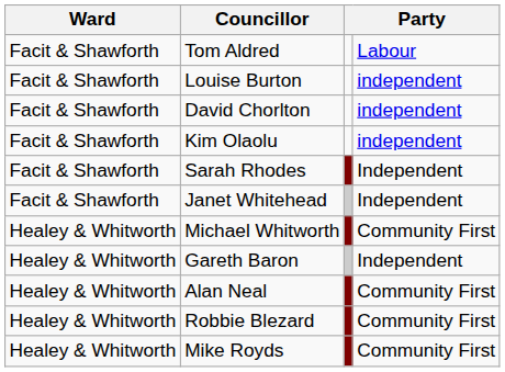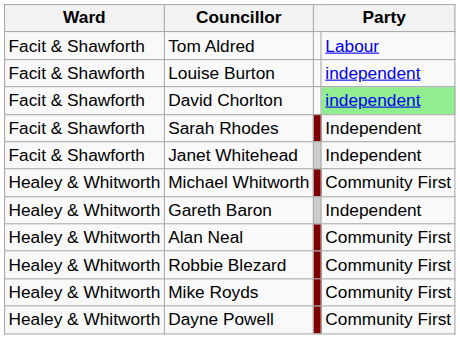David Chorlton | column 4: no background -> lightgreen background
- row: Facit & Shawforth | Kim Olaolu | independent
+ row: Healey & Whitworth | Dayne Powell | Community First
